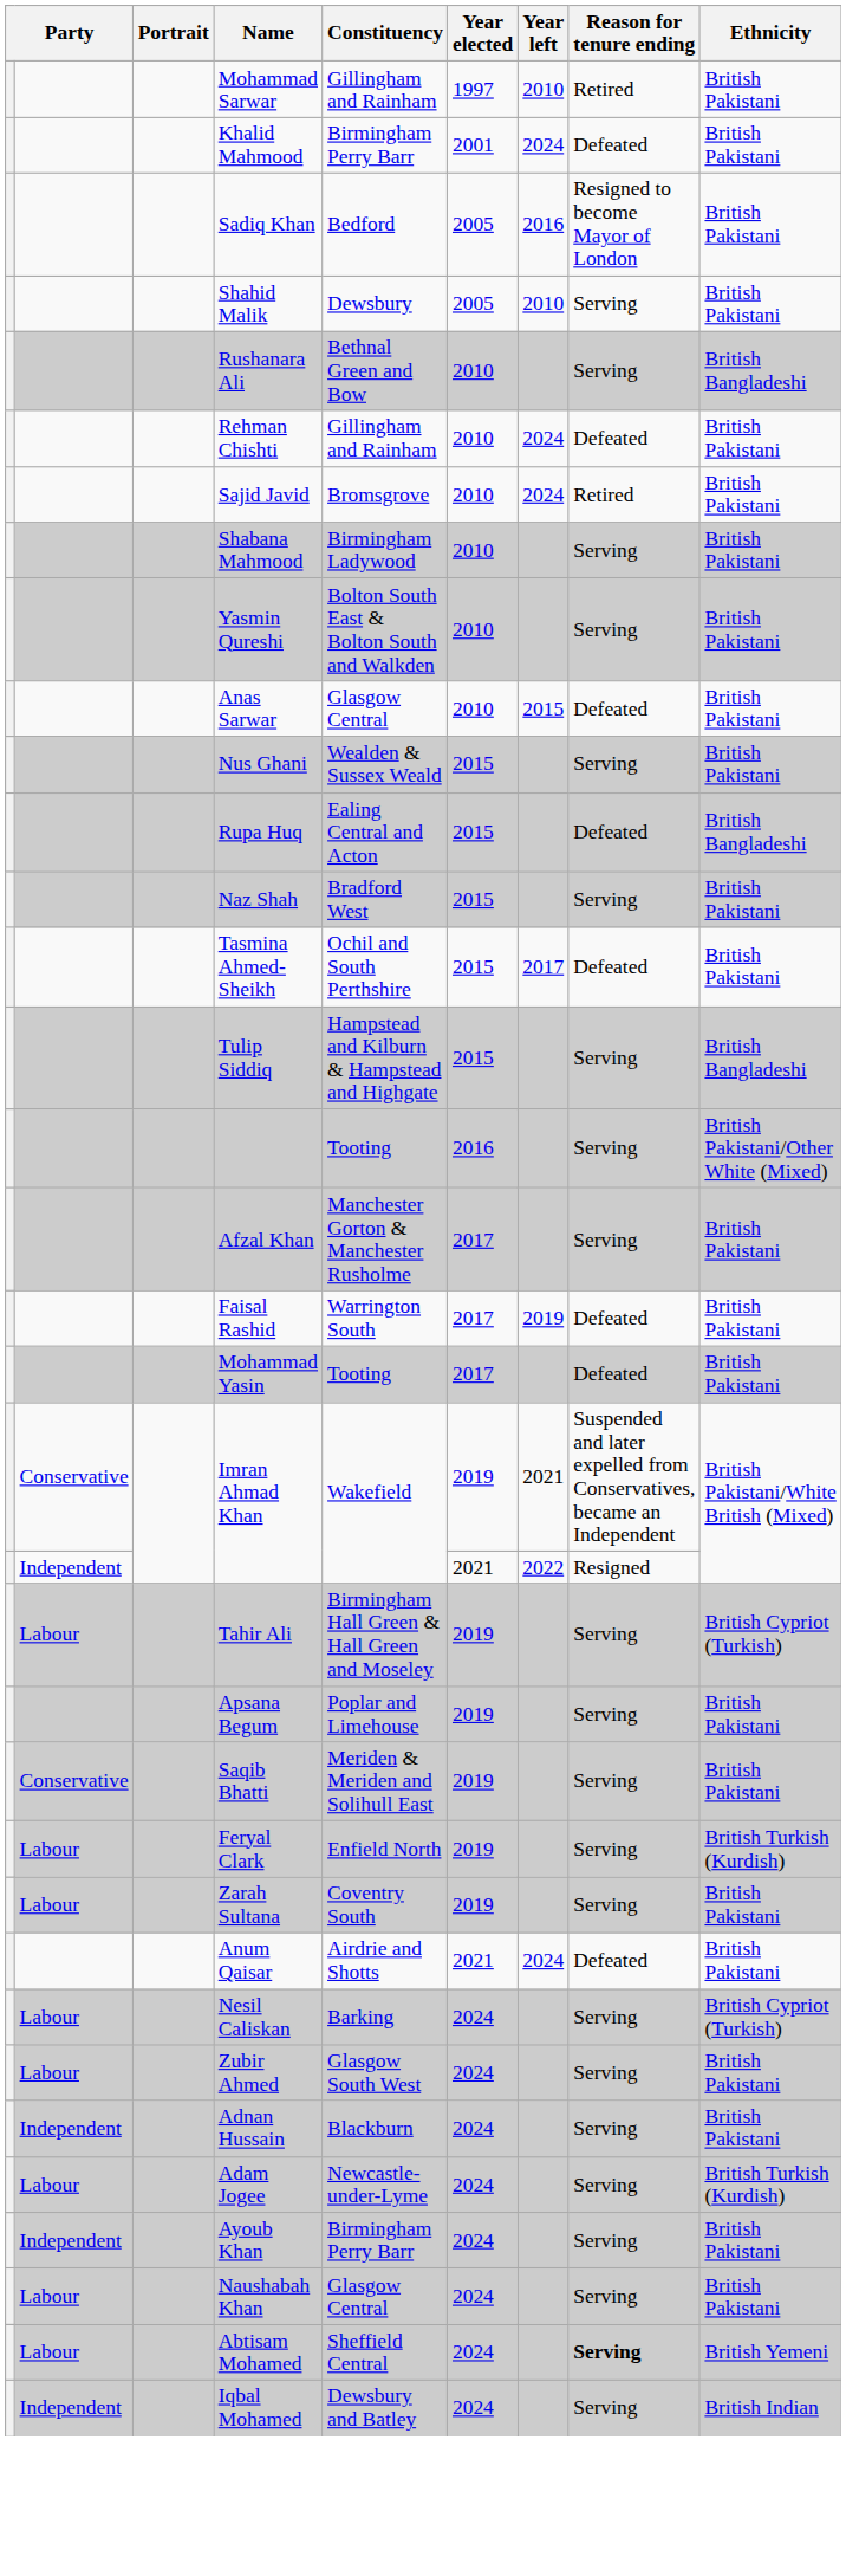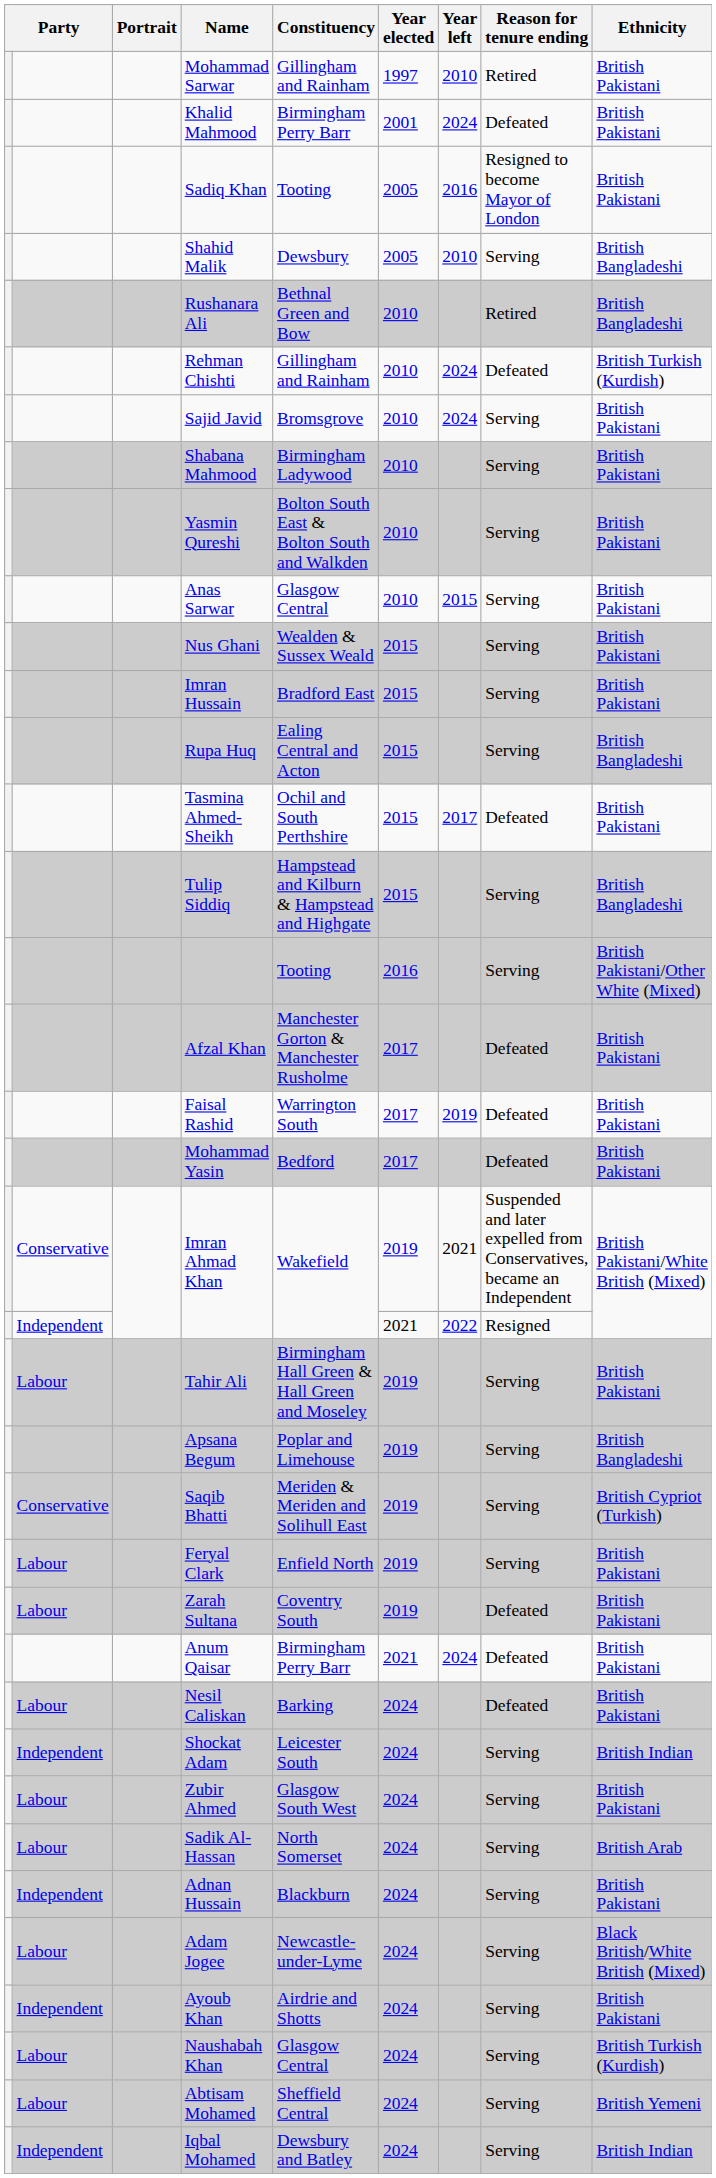Sadiq Khan | Constituency: Bedford -> Tooting
Shahid Malik | Ethnicity: British Pakistani -> British Bangladeshi
Rushanara Ali | Reason for tenure ending: Serving -> Retired
Rehman Chishti | Ethnicity: British Pakistani -> British Turkish (Kurdish)
Sajid Javid | Reason for tenure ending: Retired -> Serving
Anas Sarwar | Reason for tenure ending: Defeated -> Serving
+ row: Imran Hussain | Bradford East | 2015 | Serving | British Pakistani
Rupa Huq | Reason for tenure ending: Defeated -> Serving
- row: Naz Shah | Bradford West | 2015 | Serving | British Pakistani
Afzal Khan | Reason for tenure ending: Serving -> Defeated
Mohammad Yasin | Constituency: Tooting -> Bedford
Tahir Ali | Ethnicity: British Cypriot (Turkish) -> British Pakistani
Apsana Begum | Ethnicity: British Pakistani -> British Bangladeshi
Saqib Bhatti | Ethnicity: British Pakistani -> British Cypriot (Turkish)
Feryal Clark | Ethnicity: British Turkish (Kurdish) -> British Pakistani
Zarah Sultana | Reason for tenure ending: Serving -> Defeated
Anum Qaisar | Constituency: Airdrie and Shotts -> Birmingham Perry Barr
Nesil Caliskan | Reason for tenure ending: Serving -> Defeated
Nesil Caliskan | Ethnicity: British Cypriot (Turkish) -> British Pakistani
+ row: Independent | Shockat Adam | Leicester South | 2024 | Serving | British Indian
+ row: Labour | Sadik Al-Hassan | North Somerset | 2024 | Serving | British Arab
Adam Jogee | Ethnicity: British Turkish (Kurdish) -> Black British/White British (Mixed)
Ayoub Khan | Constituency: Birmingham Perry Barr -> Airdrie and Shotts
Naushabah Khan | Ethnicity: British Pakistani -> British Turkish (Kurdish)
Abtisam Mohamed | Reason for tenure ending: bold -> normal
